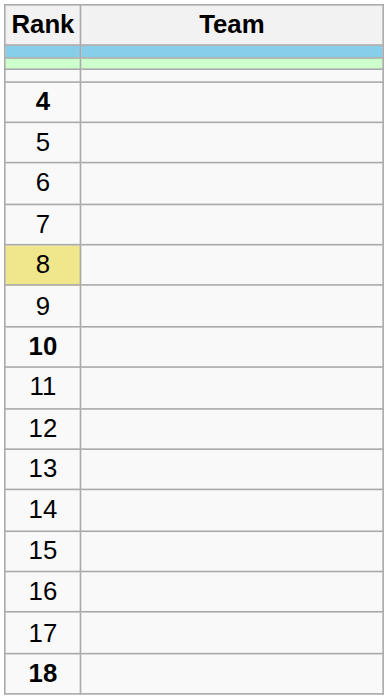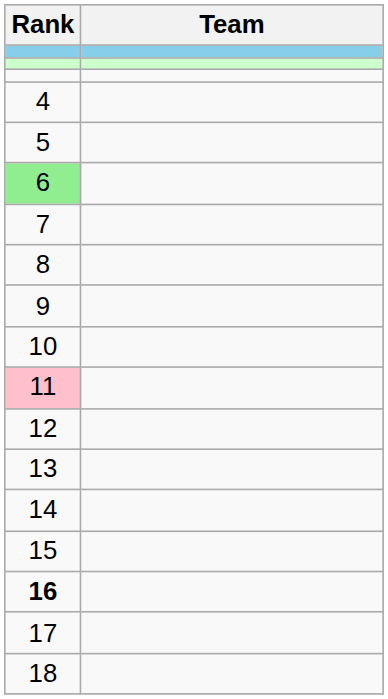row 5 | Rank: bold -> normal
row 7 | Rank: no background -> lightgreen background
row 9 | Rank: khaki background -> no background
row 11 | Rank: bold -> normal
row 12 | Rank: no background -> pink background
row 17 | Rank: normal -> bold
row 19 | Rank: bold -> normal
